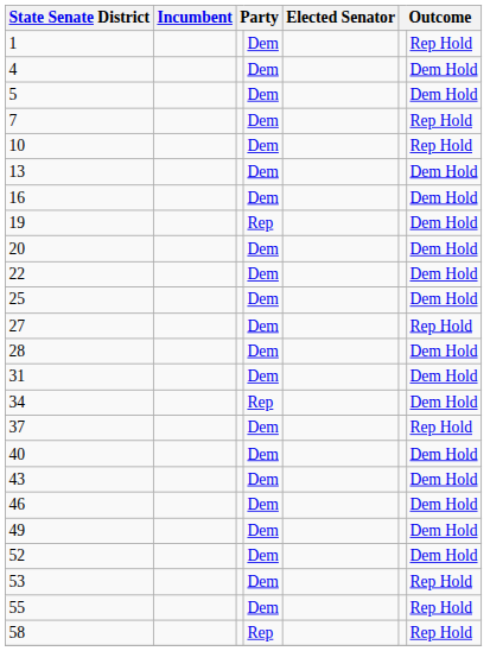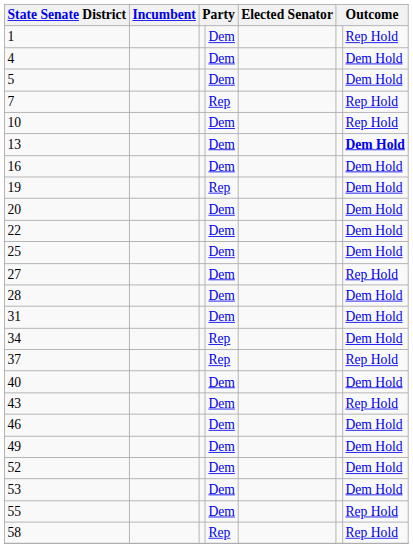7 | column 4: Dem -> Rep
13 | column 7: normal -> bold
37 | column 4: Dem -> Rep
43 | column 7: Dem Hold -> Rep Hold
53 | column 7: Rep Hold -> Dem Hold
